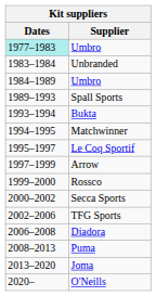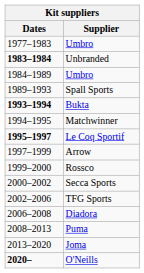1977–1983 / Umbro | Dates: paleturquoise background -> no background
Unbranded | Dates: normal -> bold
Bukta | Dates: normal -> bold
Le Coq Sportif | Dates: normal -> bold
O'Neills | Dates: normal -> bold
